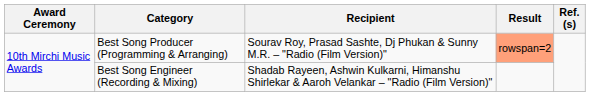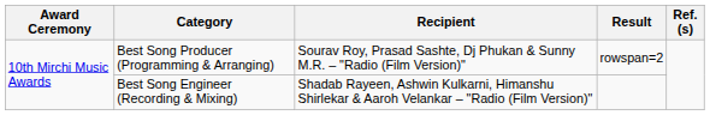Best Song Producer (Programming & Arranging) | Result: lightsalmon background -> no background
